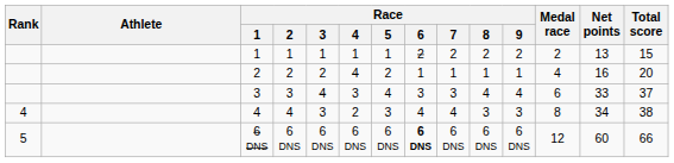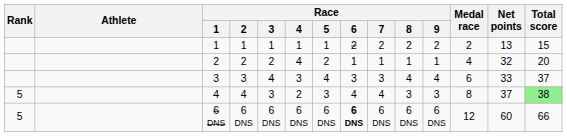row 4 | Net points: 16 -> 32
row 6 | Rank: 4 -> 5
row 6 | Net points: 34 -> 37
row 6 | Total score: no background -> lightgreen background
